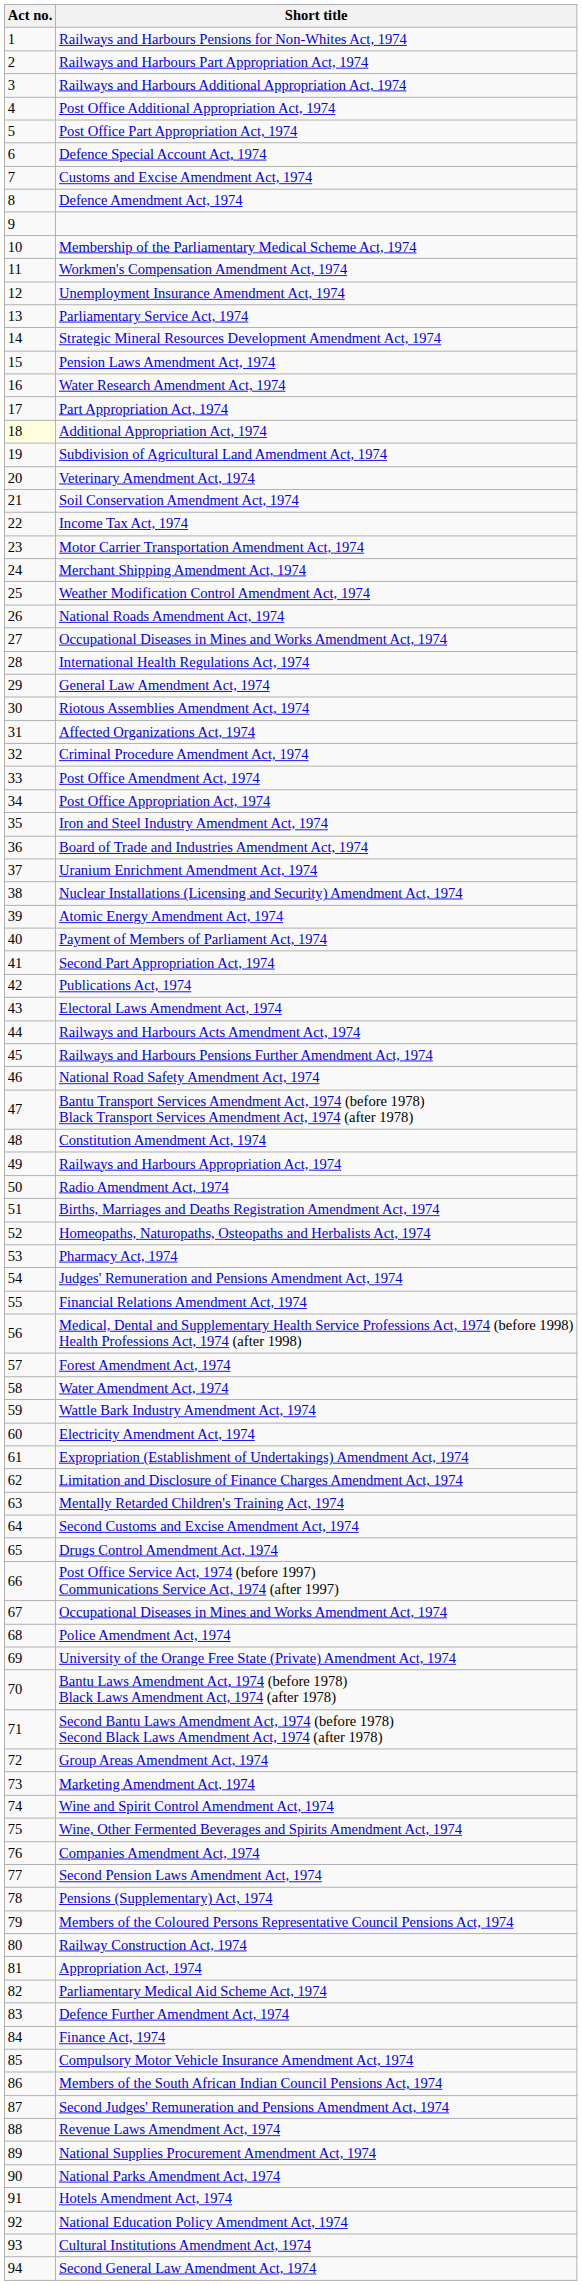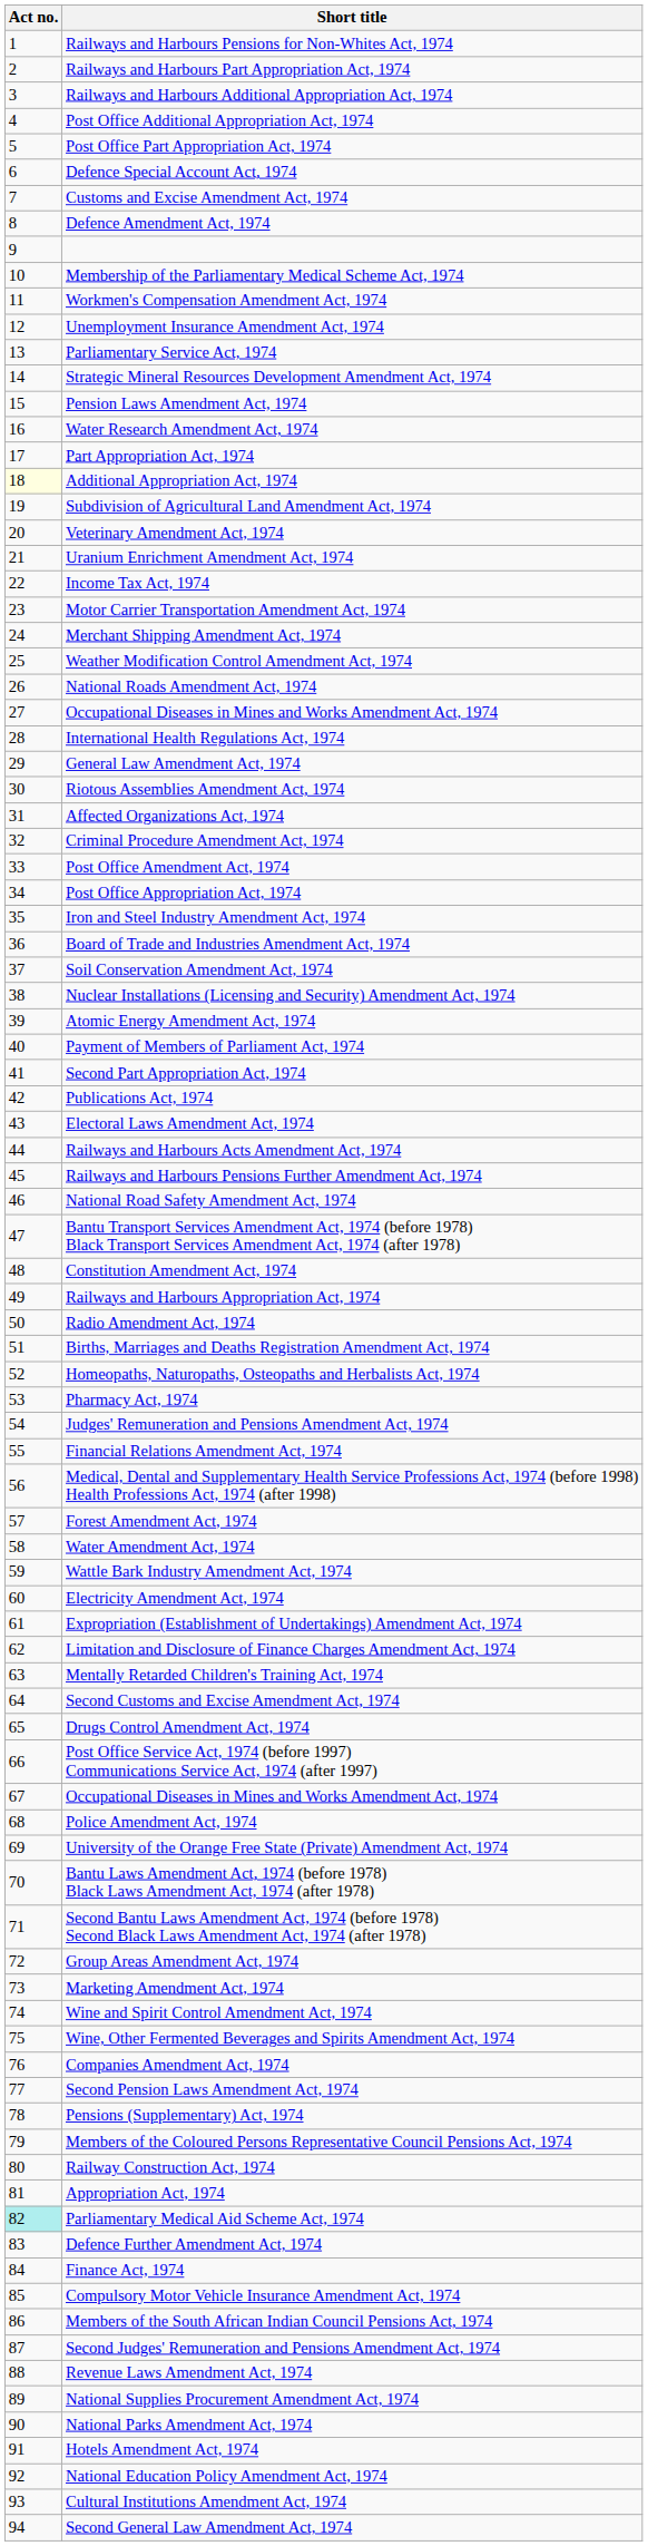row 22 | Short title: Soil Conservation Amendment Act, 1974 -> Uranium Enrichment Amendment Act, 1974
row 38 | Short title: Uranium Enrichment Amendment Act, 1974 -> Soil Conservation Amendment Act, 1974
row 83 | Act no.: no background -> paleturquoise background
